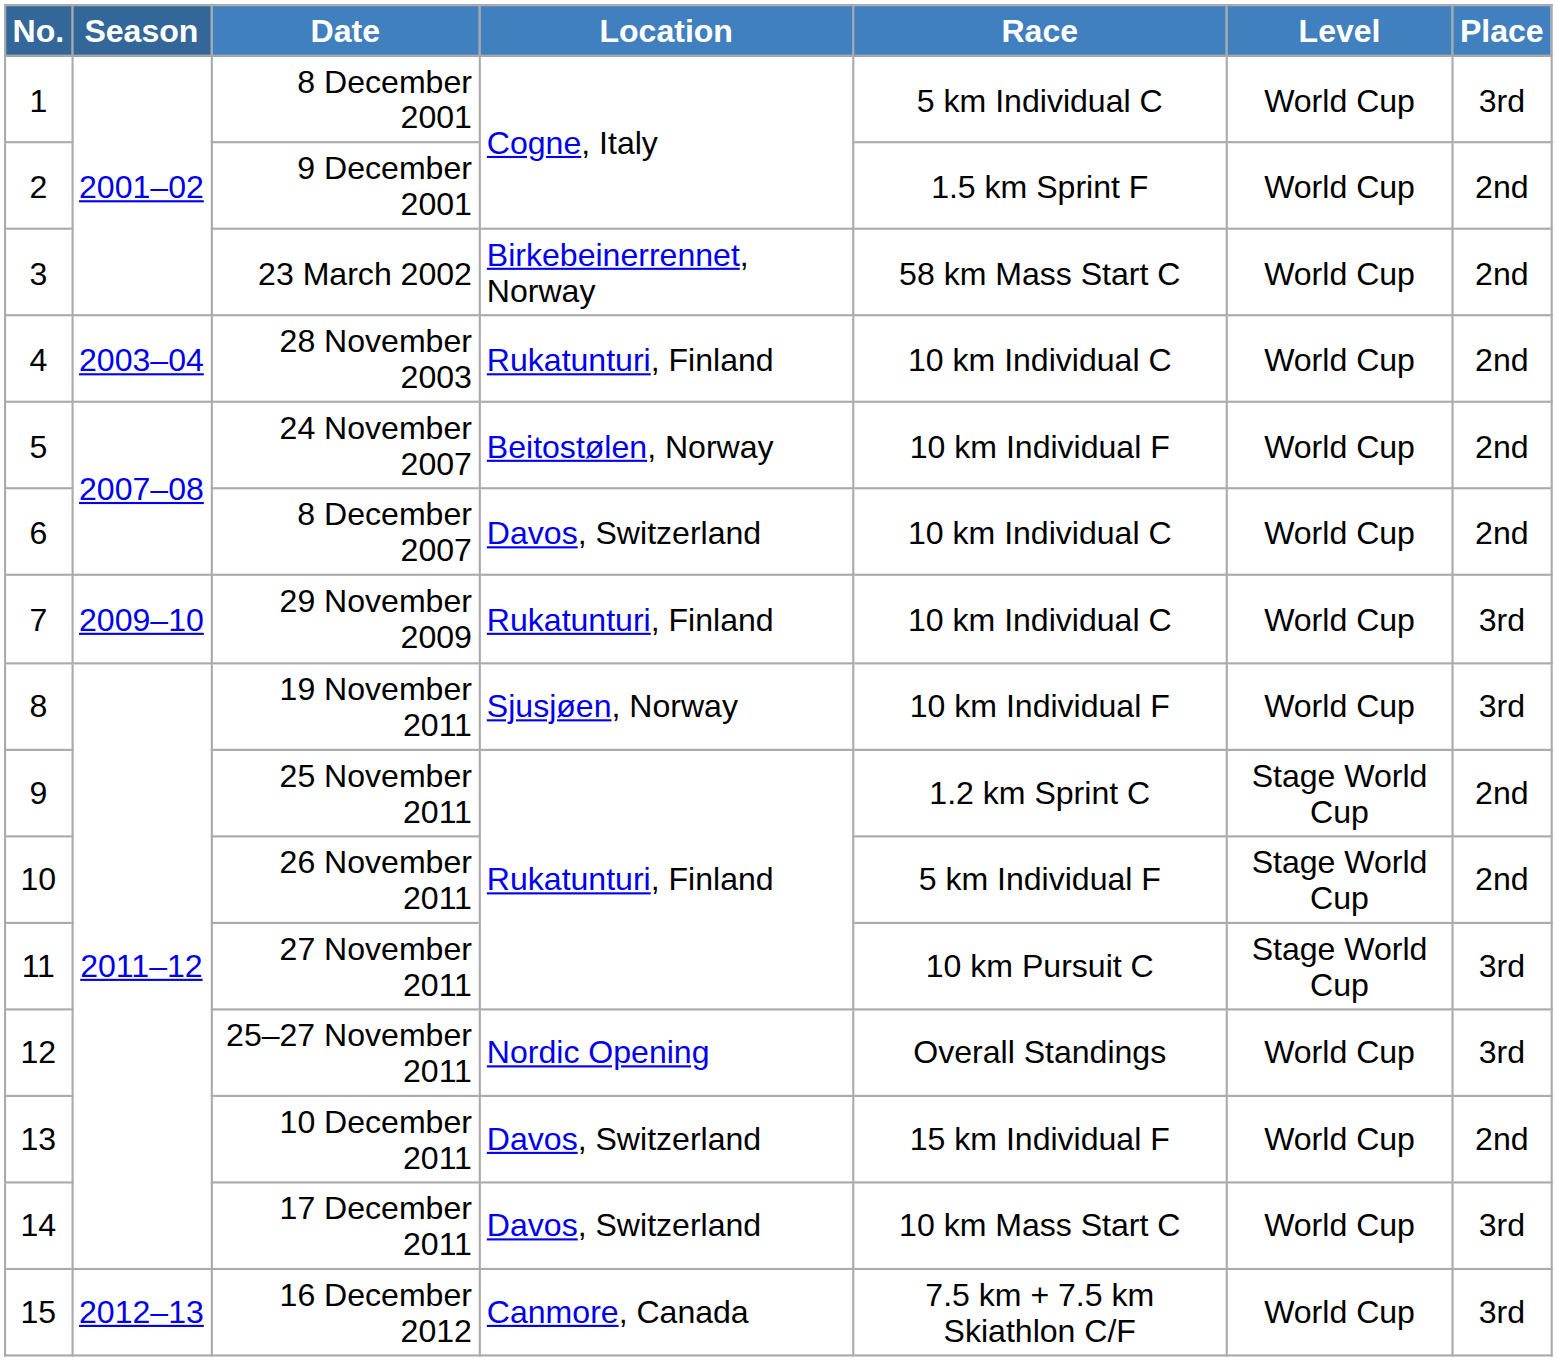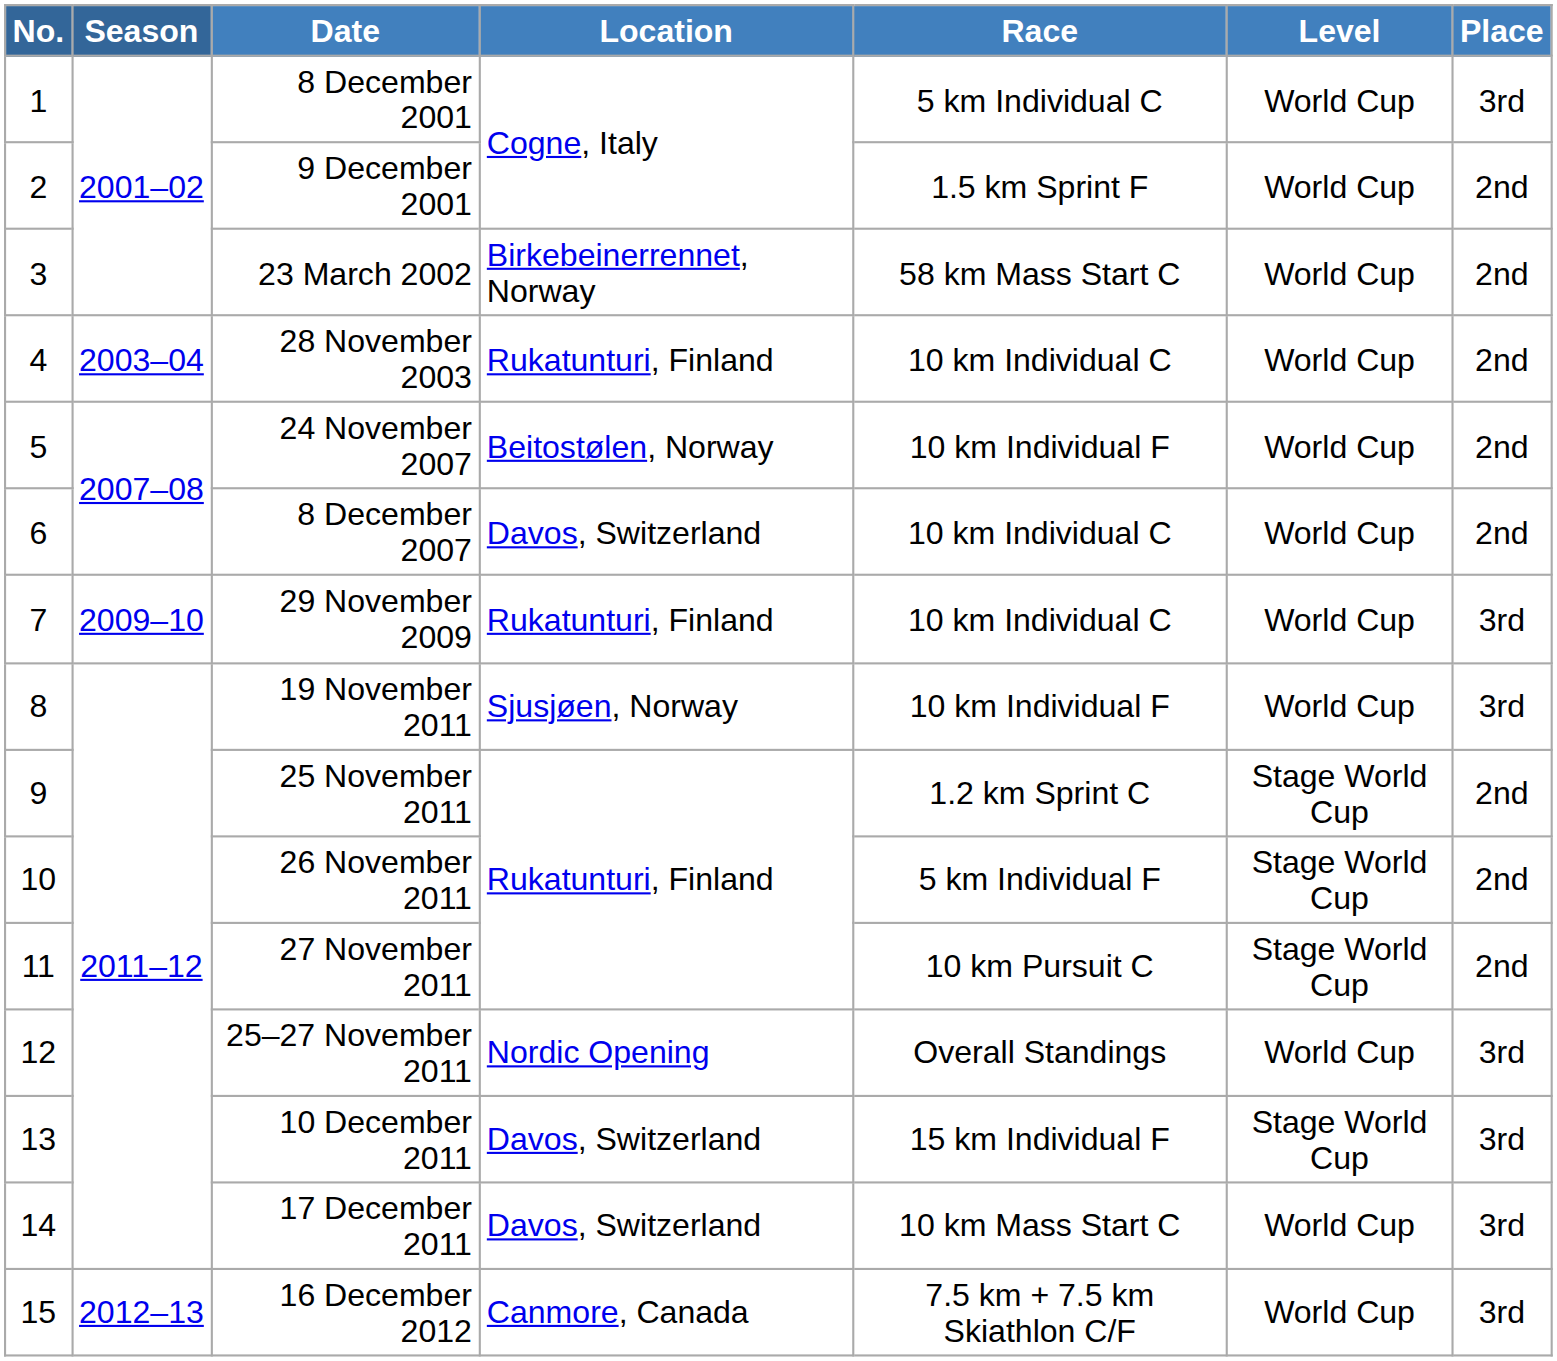27 November 2011 | Place: 3rd -> 2nd
10 December 2011 | Level: World Cup -> Stage World Cup
10 December 2011 | Place: 2nd -> 3rd
